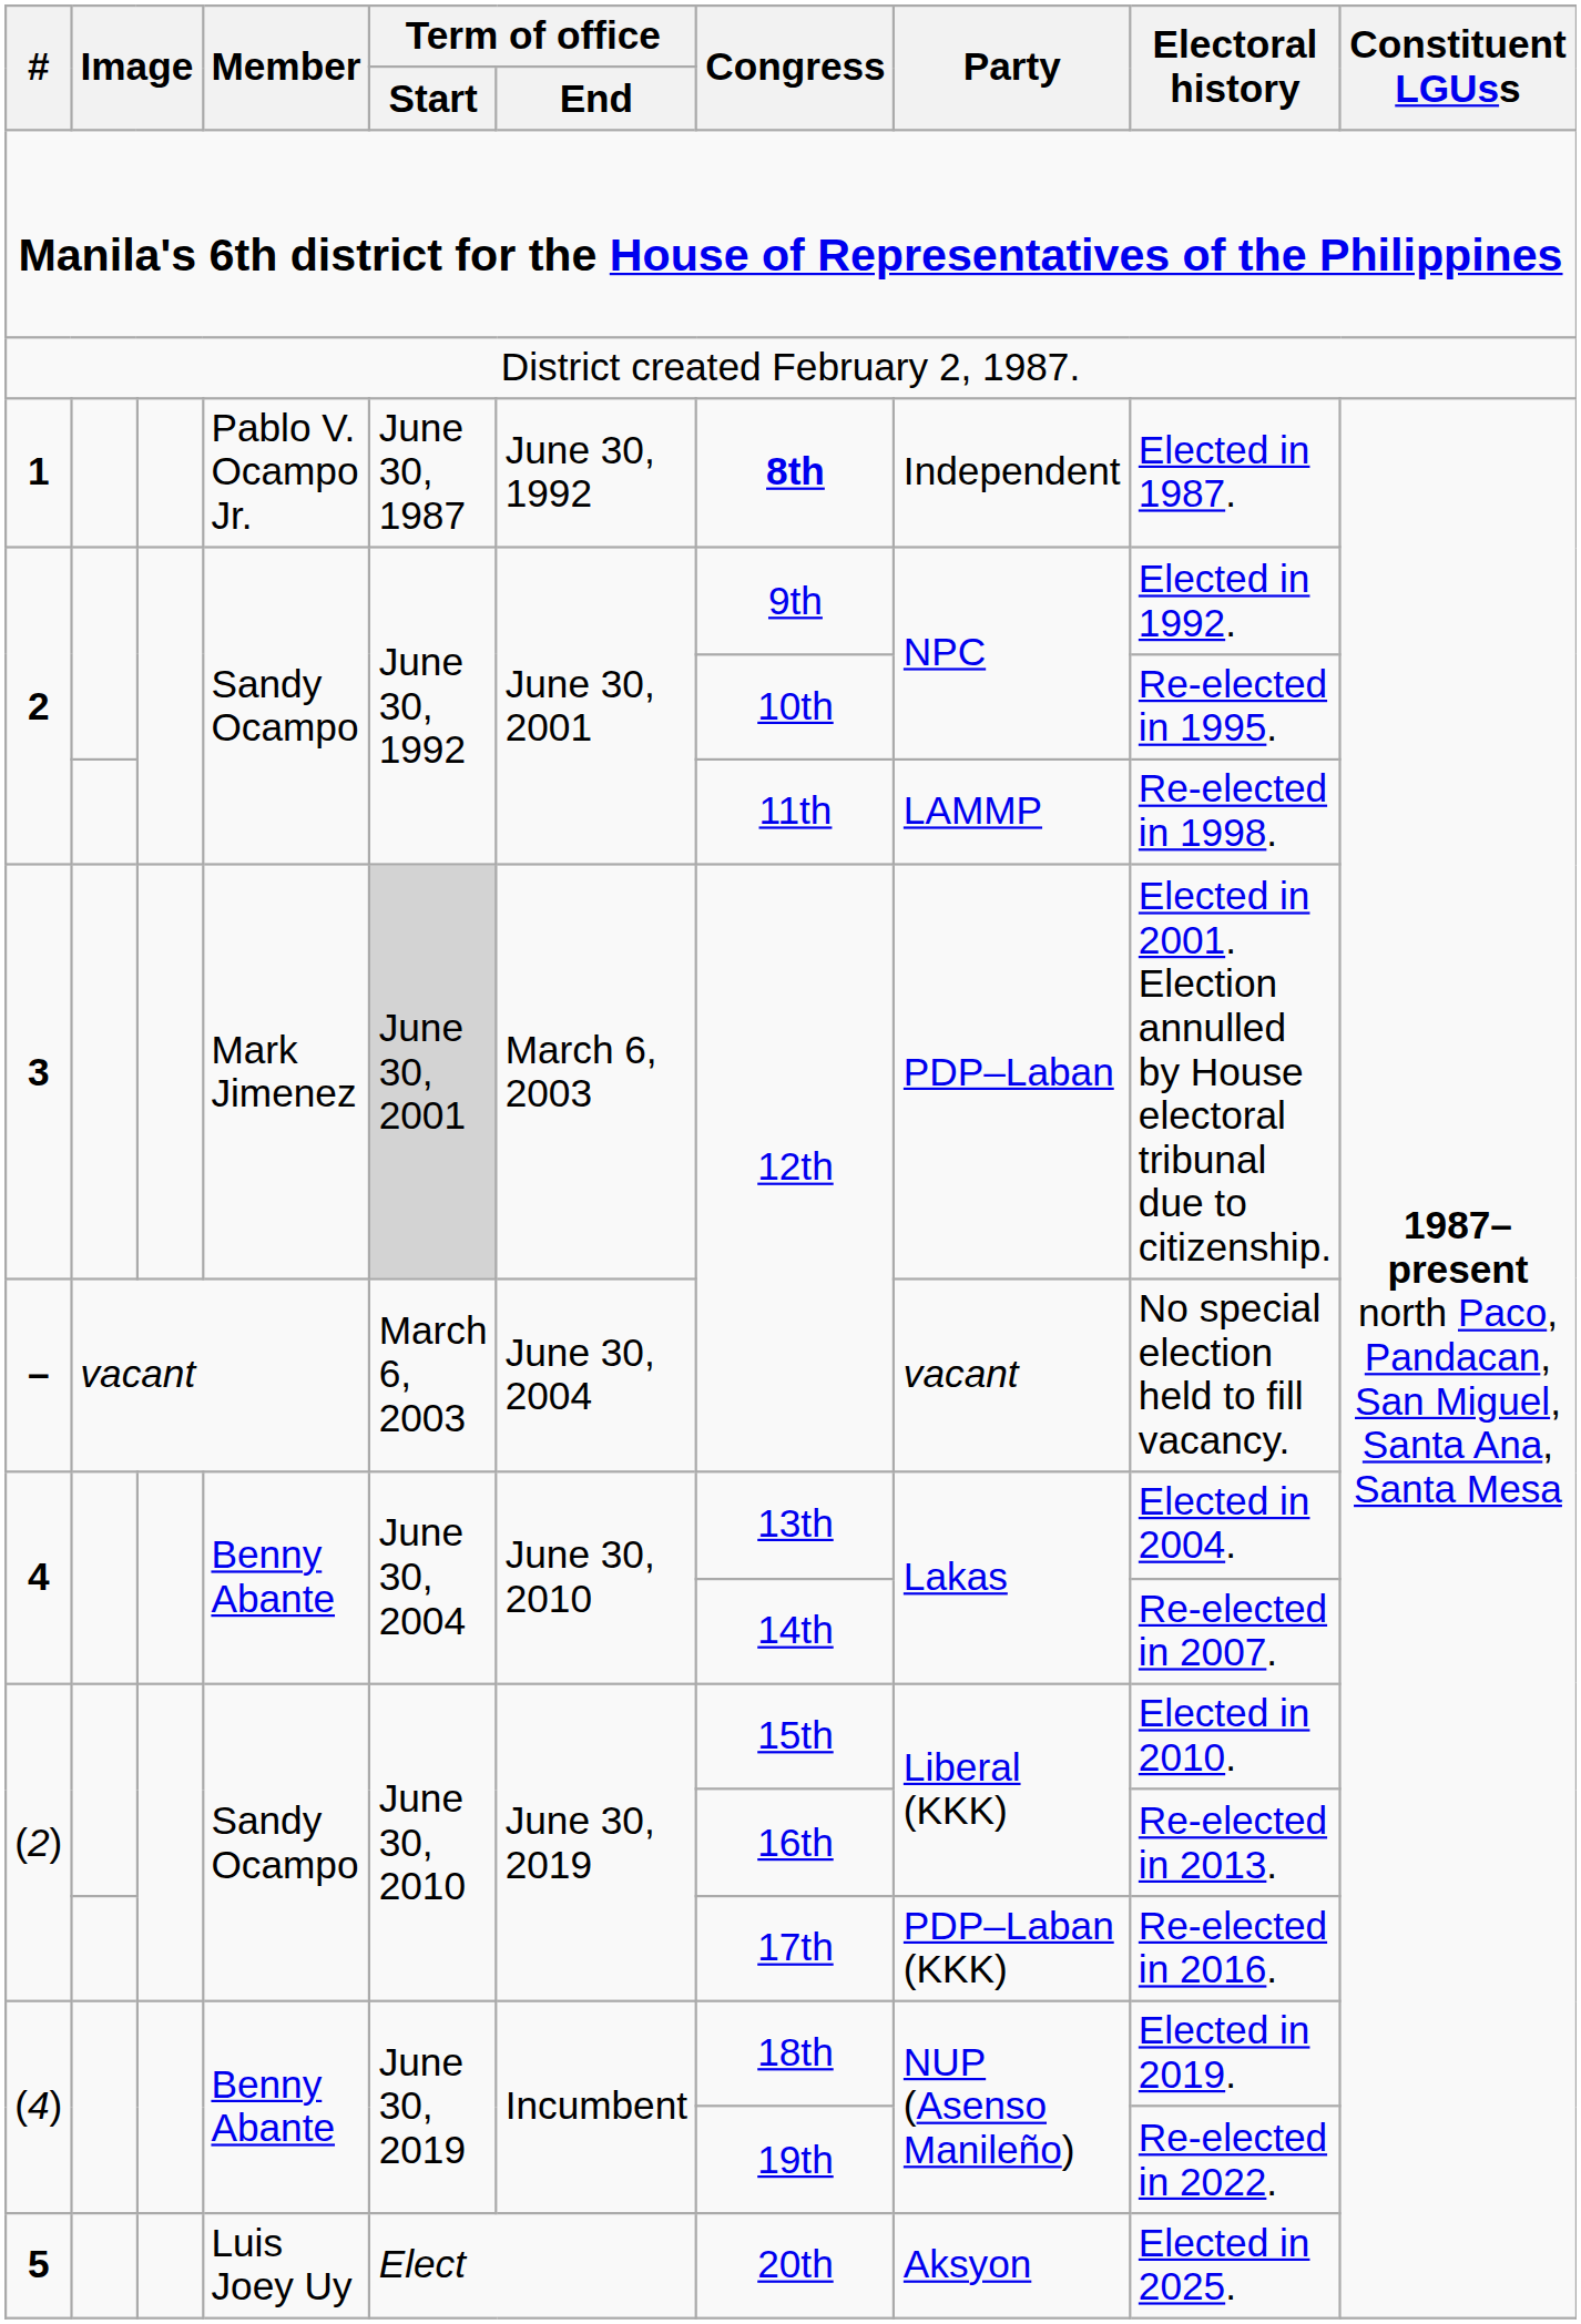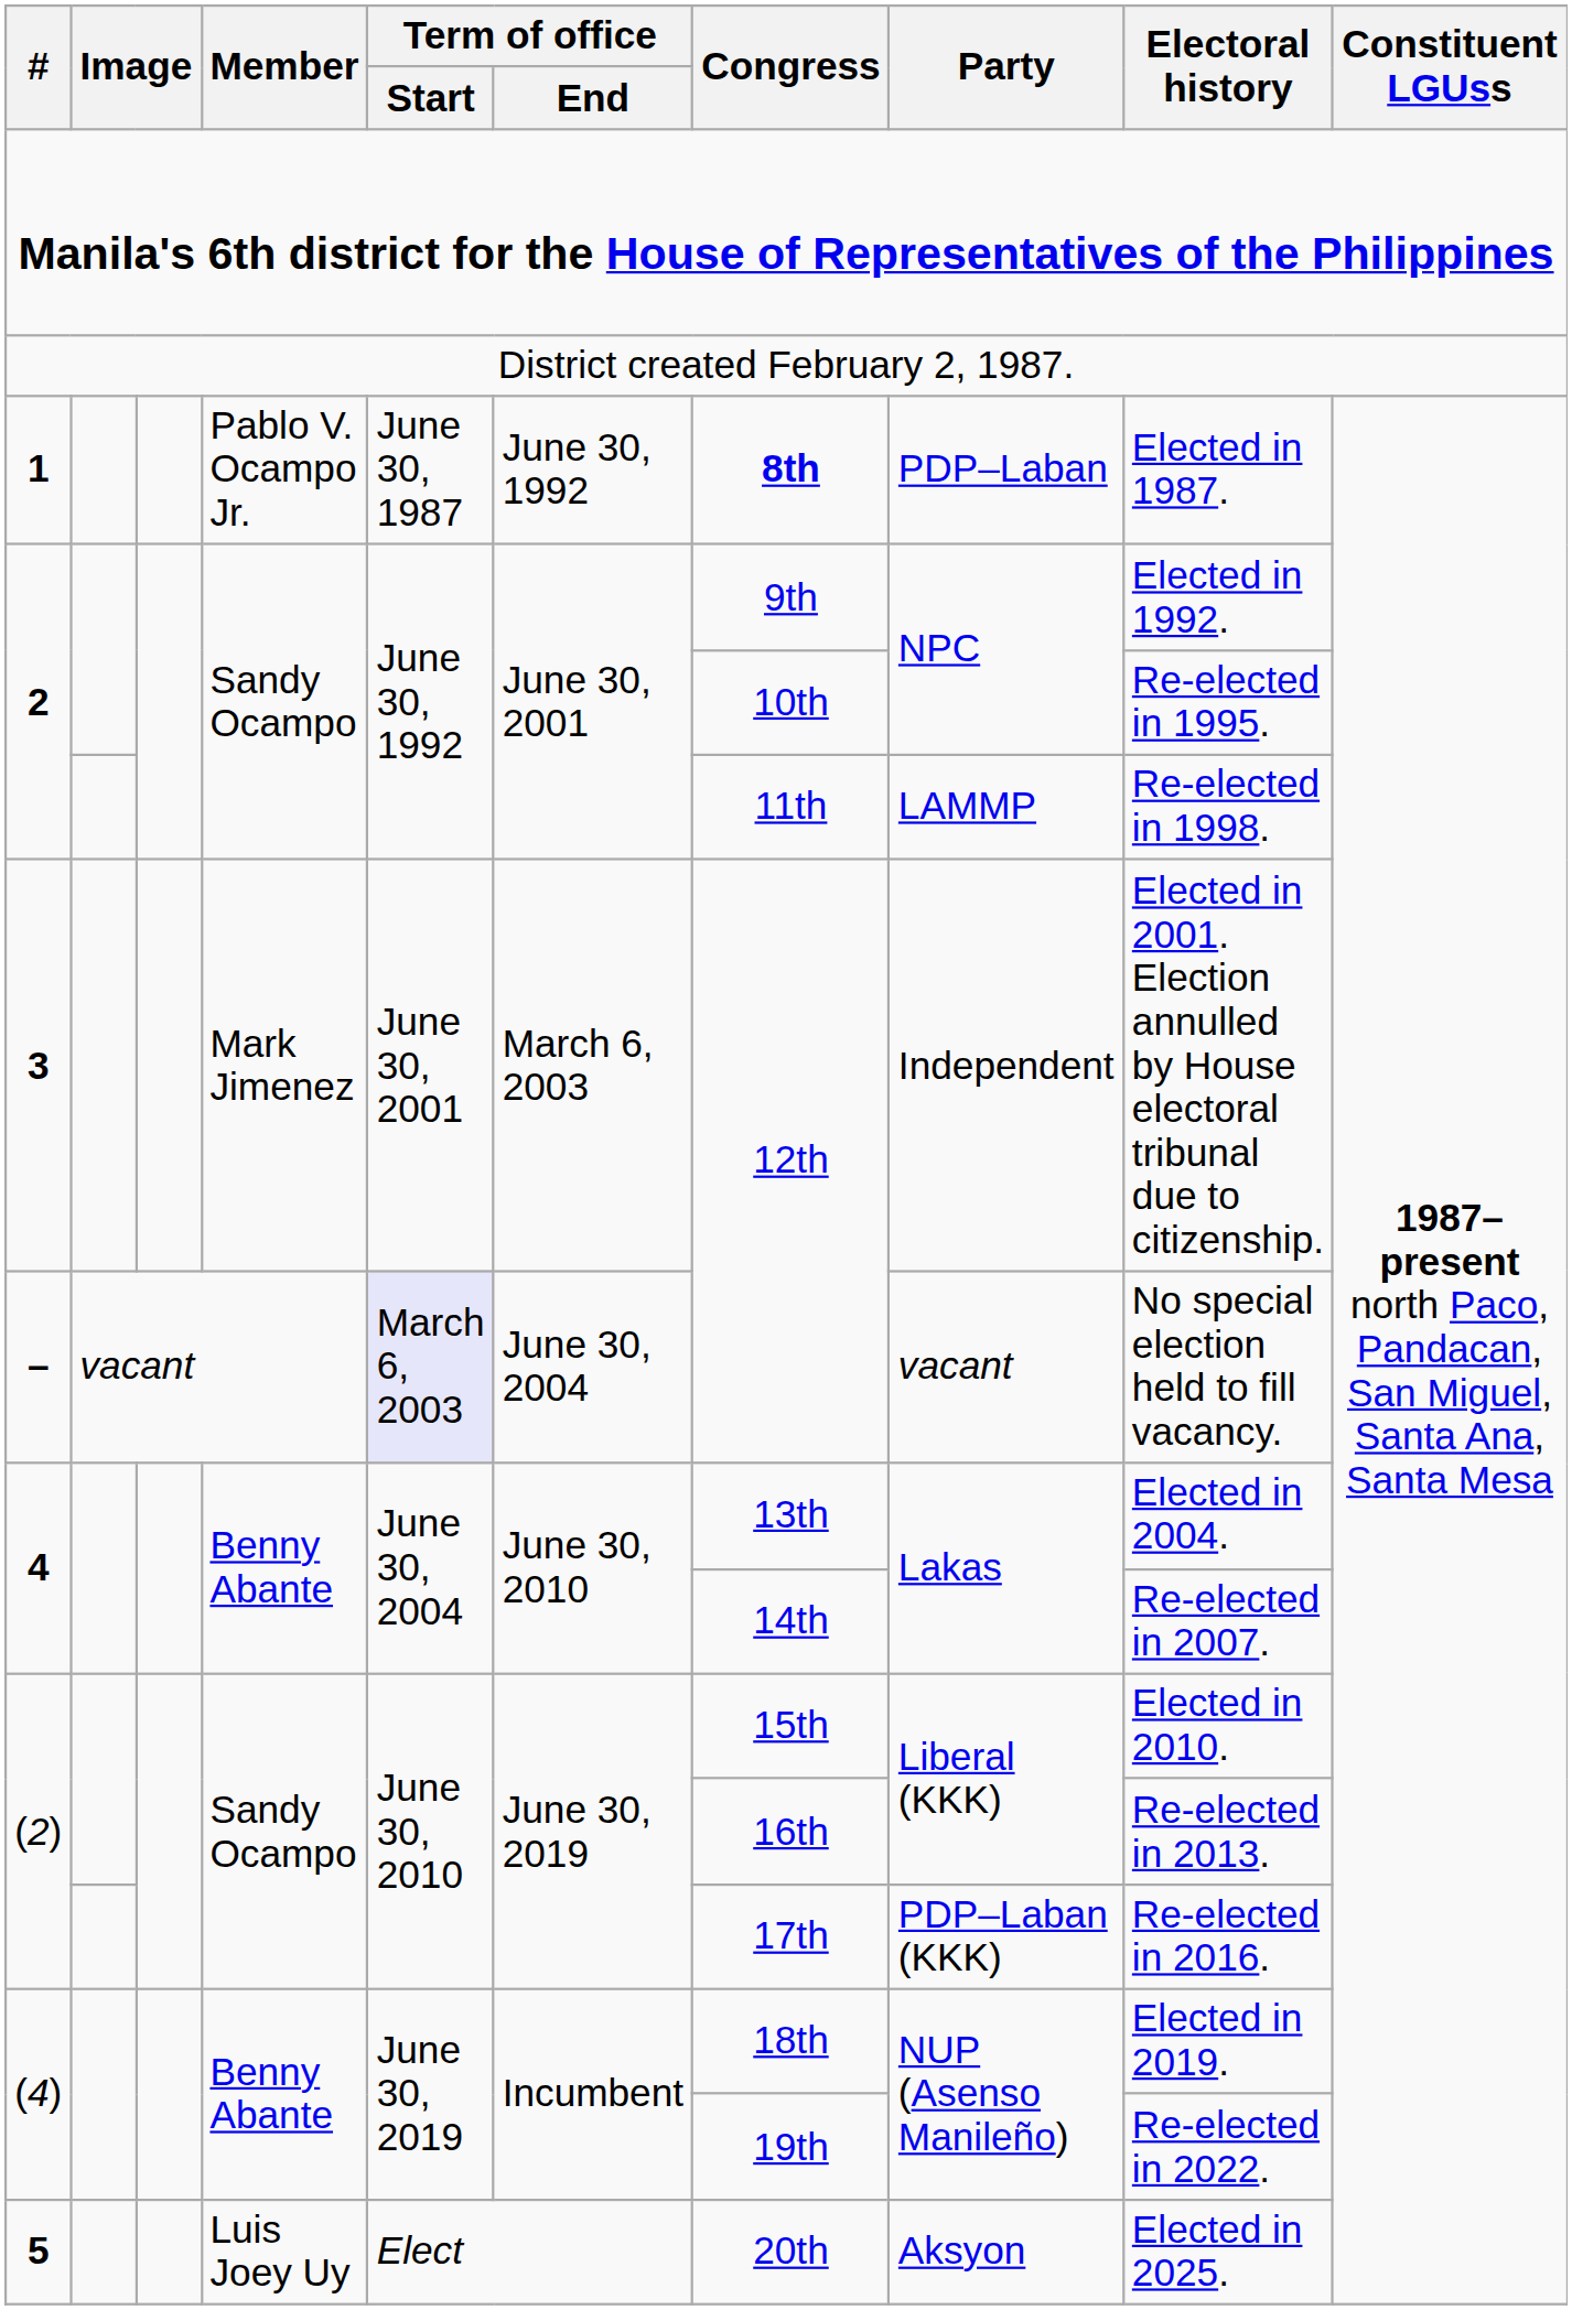1 | Party: Independent -> PDP–Laban
3 | Term of office / Start: lightgrey background -> no background
3 | Party: PDP–Laban -> Independent
– | Term of office / Start: no background -> lavender background
